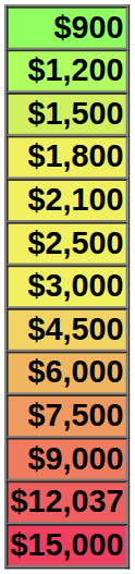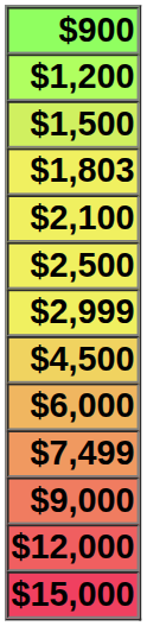row 4 | column 1: $1,800 -> $1,803
row 7 | column 1: $3,000 -> $2,999
row 10 | column 1: $7,500 -> $7,499
row 12 | column 1: $12,037 -> $12,000
